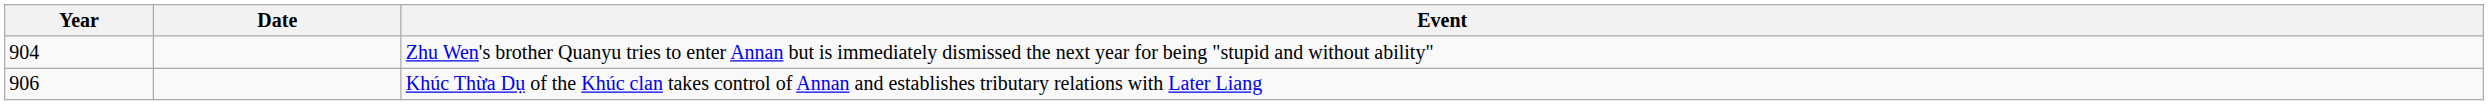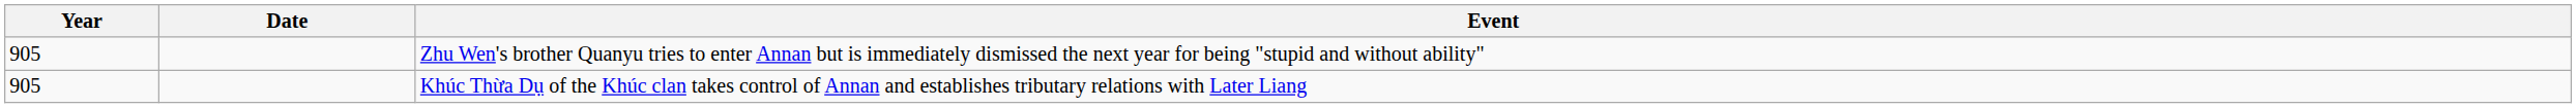row 2 | Year: 904 -> 905
row 3 | Year: 906 -> 905
